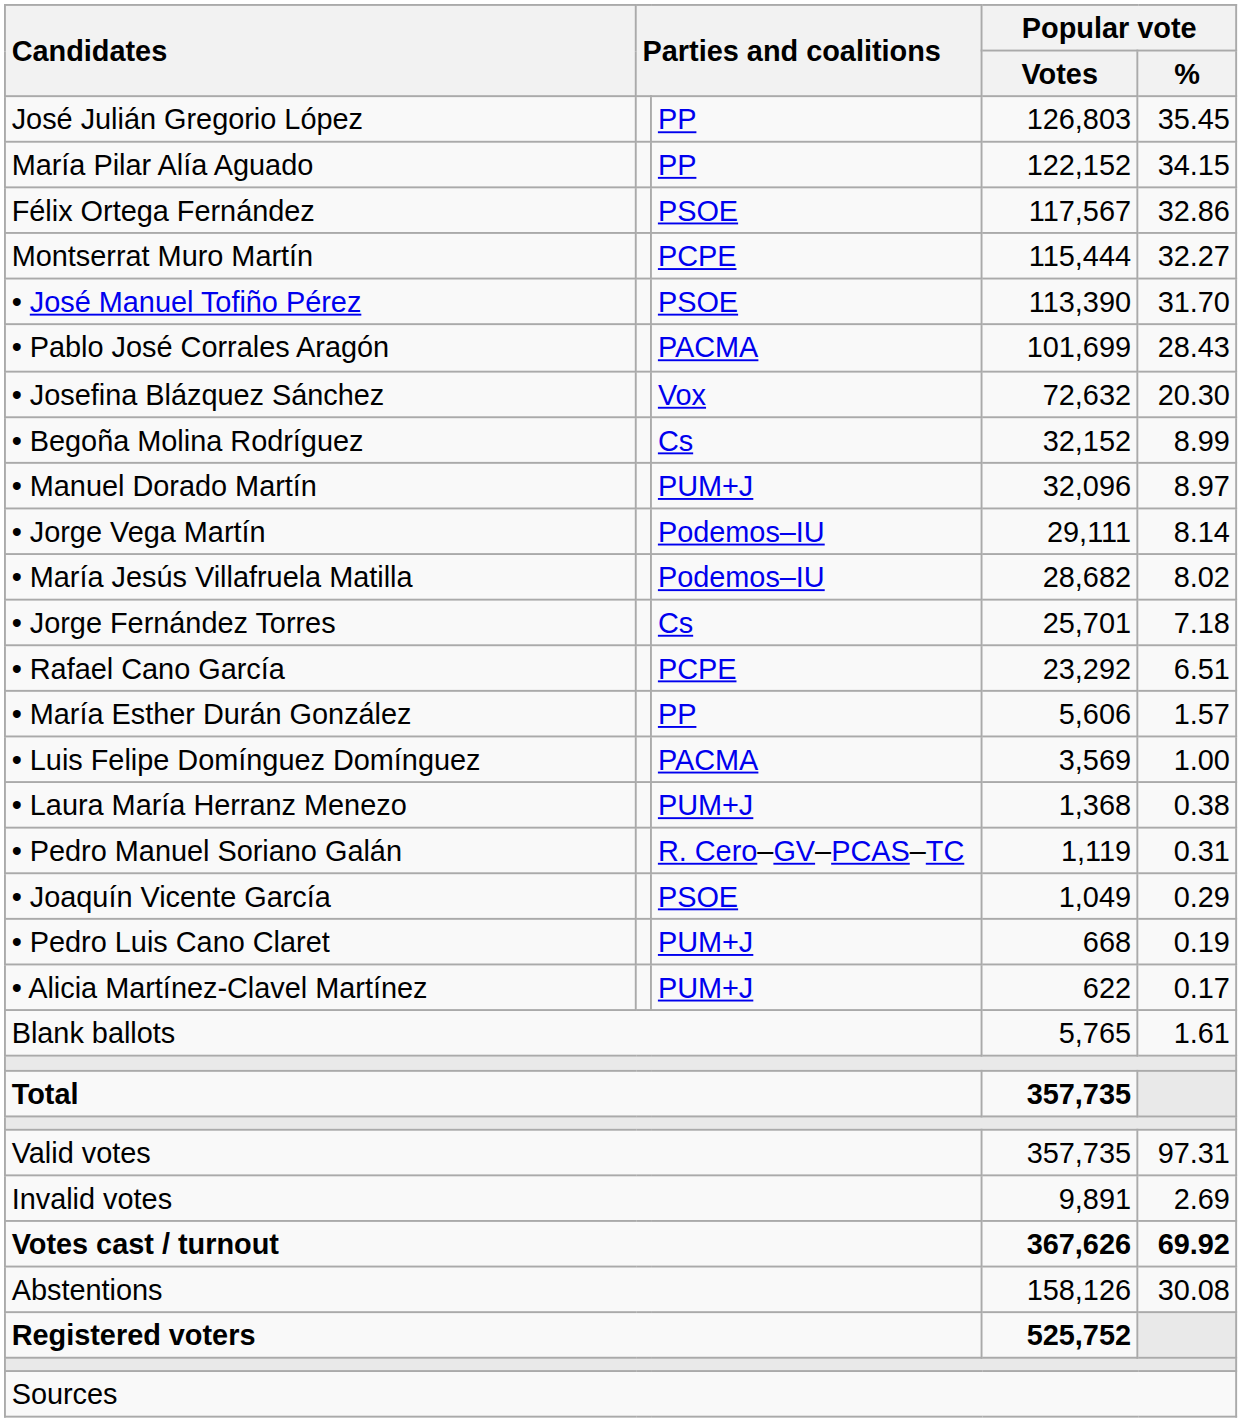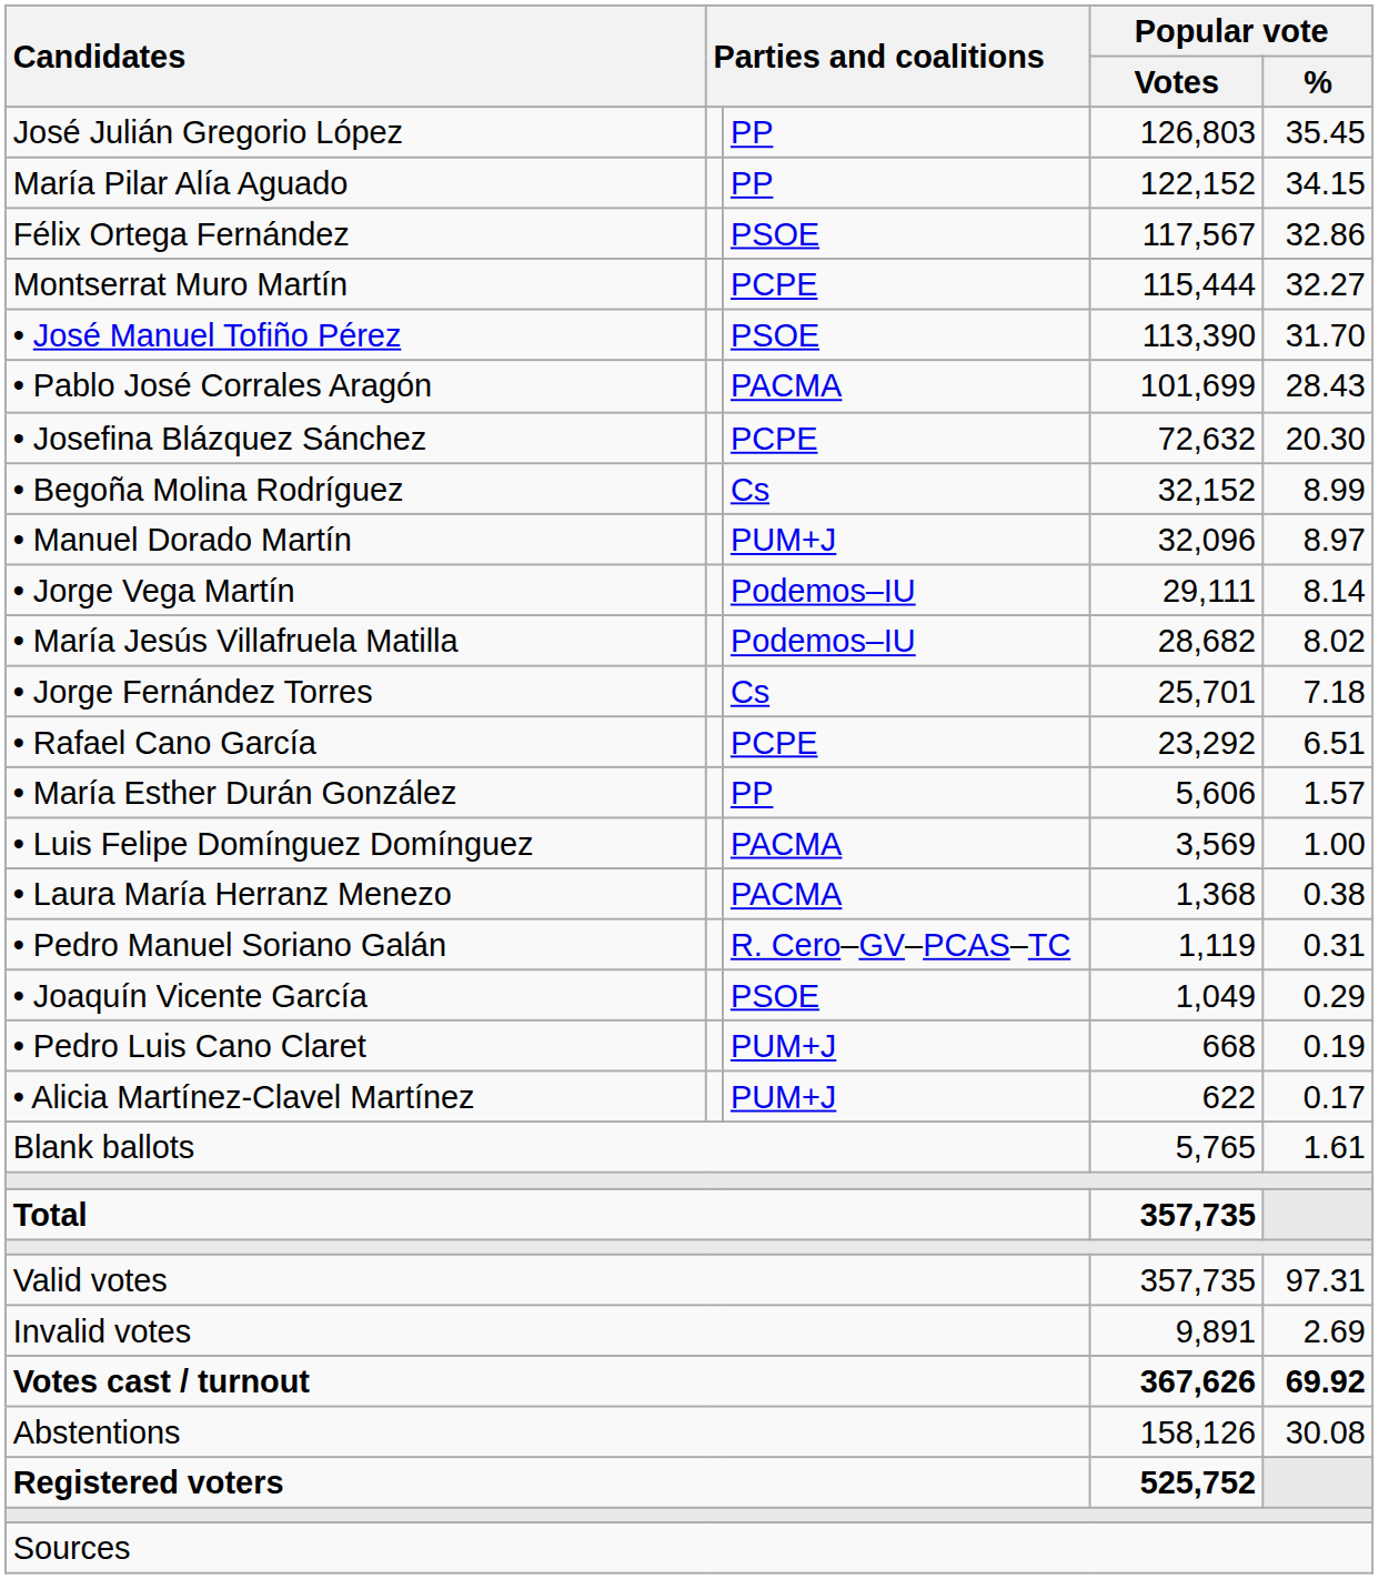• Josefina Blázquez Sánchez | column 3: Vox -> PCPE
• Laura María Herranz Menezo | column 3: PUM+J -> PACMA
